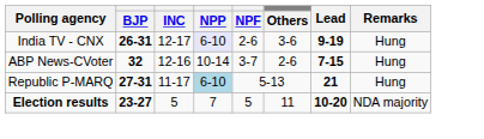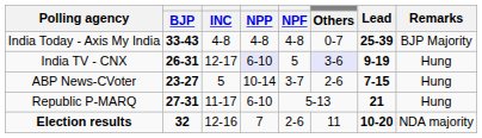+ row: India Today - Axis My India | 33-43 | 4-8 | 4-8 | 4-8 | 0-7 | 25-39 | BJP Majority
India TV - CNX | NPF: 2-6 -> 5
India TV - CNX | Others: no background -> lavender background
ABP News-CVoter | BJP: 32 -> 23-27
ABP News-CVoter | INC: 12-16 -> 5
Republic P-MARQ | NPP: lightblue background -> no background
Election results | BJP: 23-27 -> 32
Election results | INC: 5 -> 12-16
Election results | NPF: 5 -> 2-6
